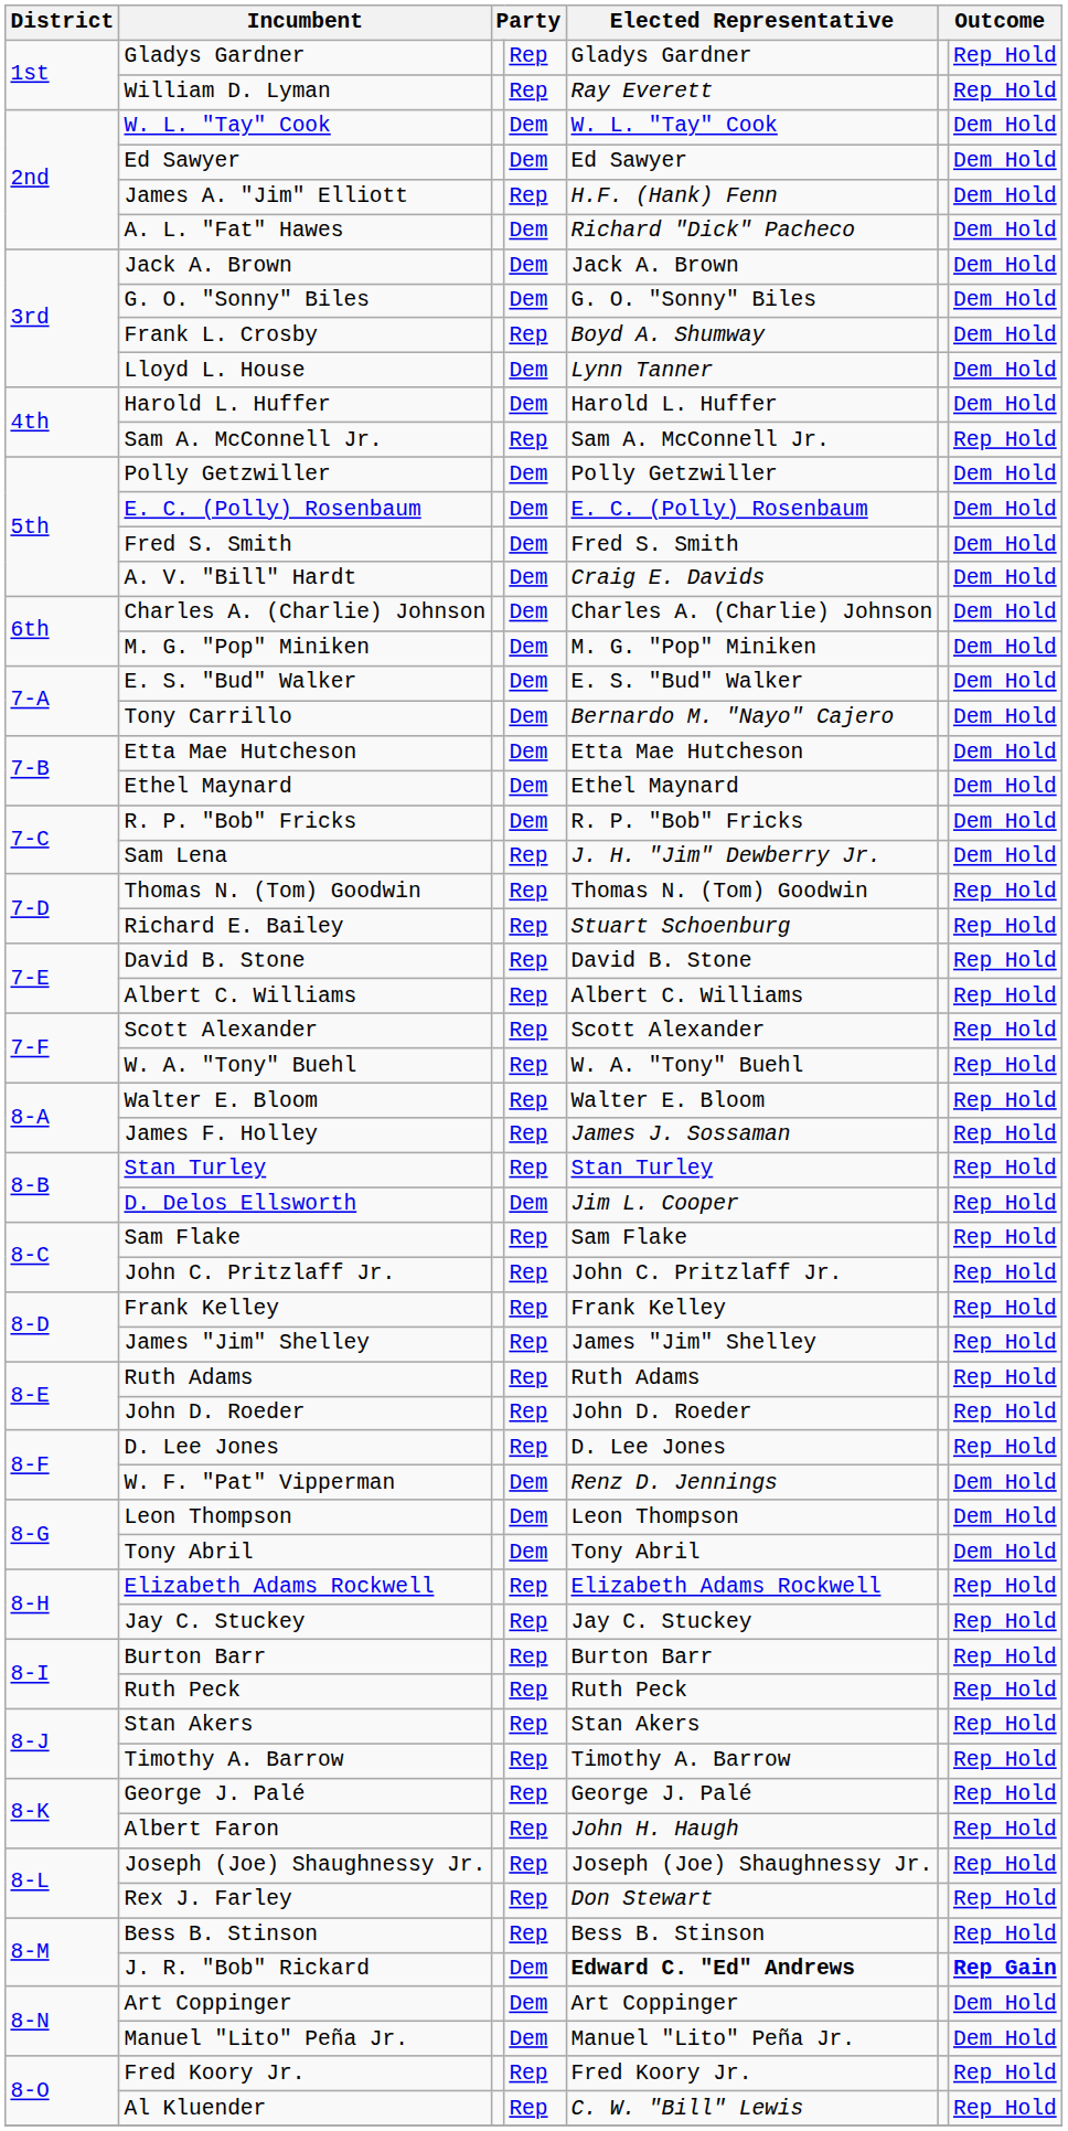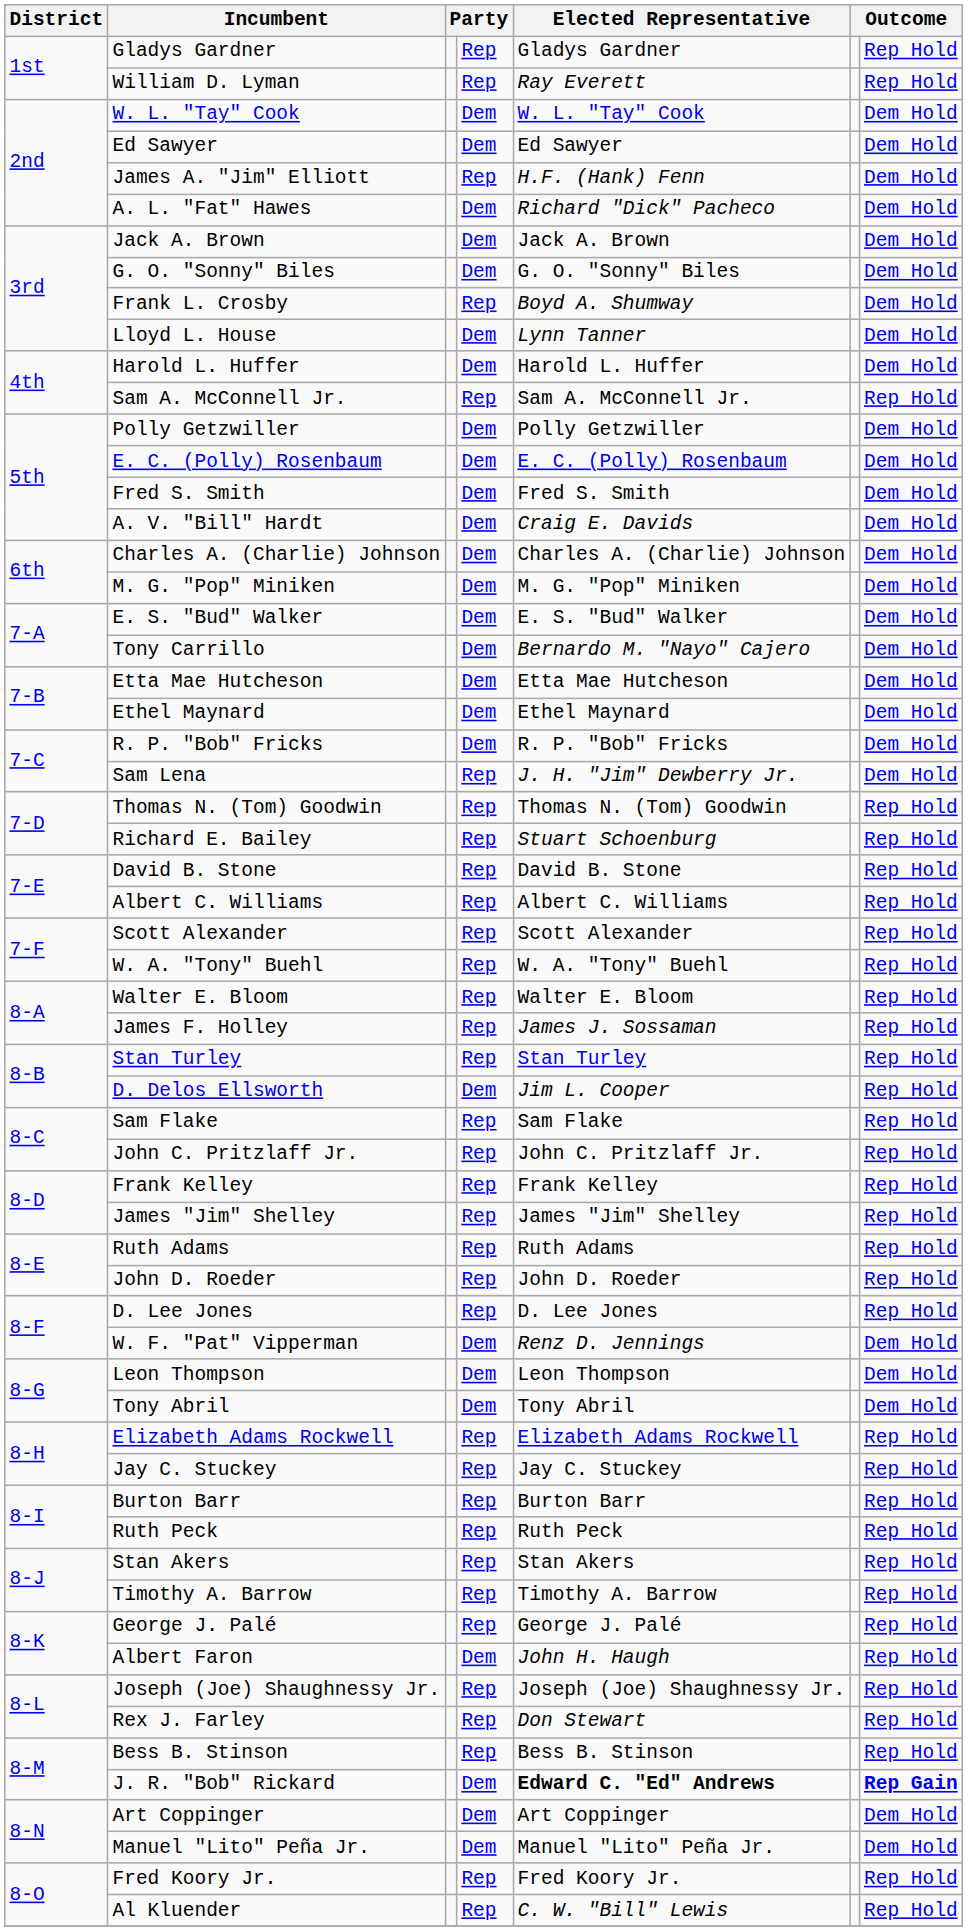Albert Faron | column 4: Rep -> Dem
